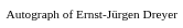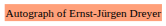row 1 | column 1: no background -> lightsalmon background
